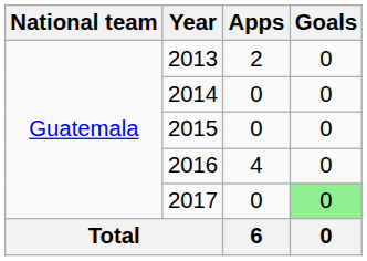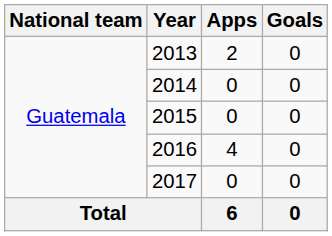2017 | Goals: lightgreen background -> no background
